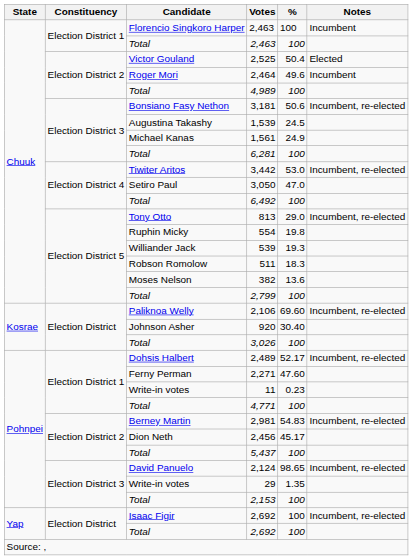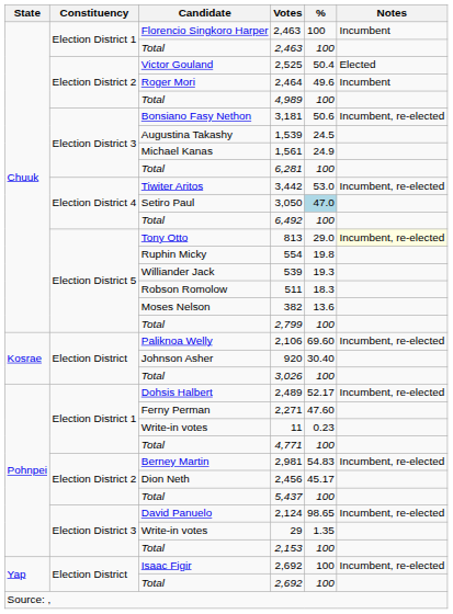3,050 | %: no background -> lightblue background
813 | Notes: no background -> lightyellow background
